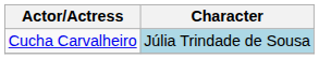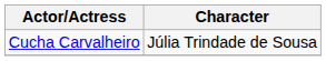Cucha Carvalheiro | Character: lightblue background -> no background
